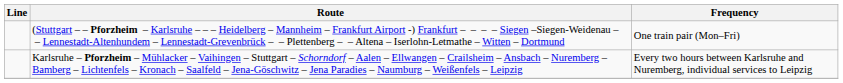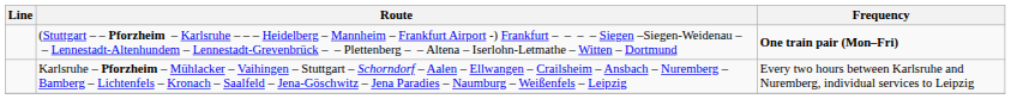row 2 | Frequency: normal -> bold
